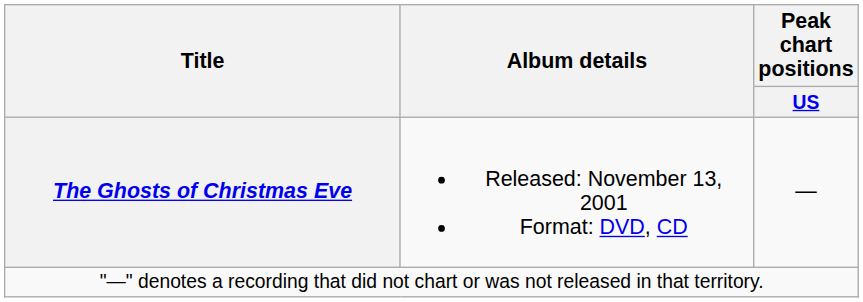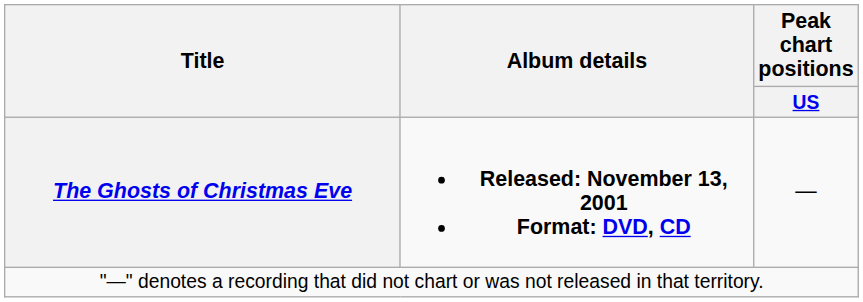The Ghosts of Christmas Eve | Album details: normal -> bold
